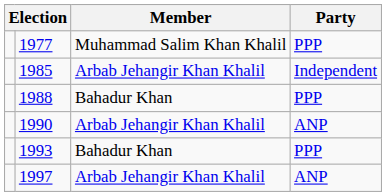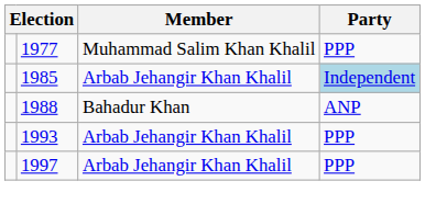1985 | Party: no background -> lightblue background
1988 | Party: PPP -> ANP
- row: 1990 | Arbab Jehangir Khan Khalil | ANP
1993 | Member: Bahadur Khan -> Arbab Jehangir Khan Khalil
1997 | Party: ANP -> PPP
